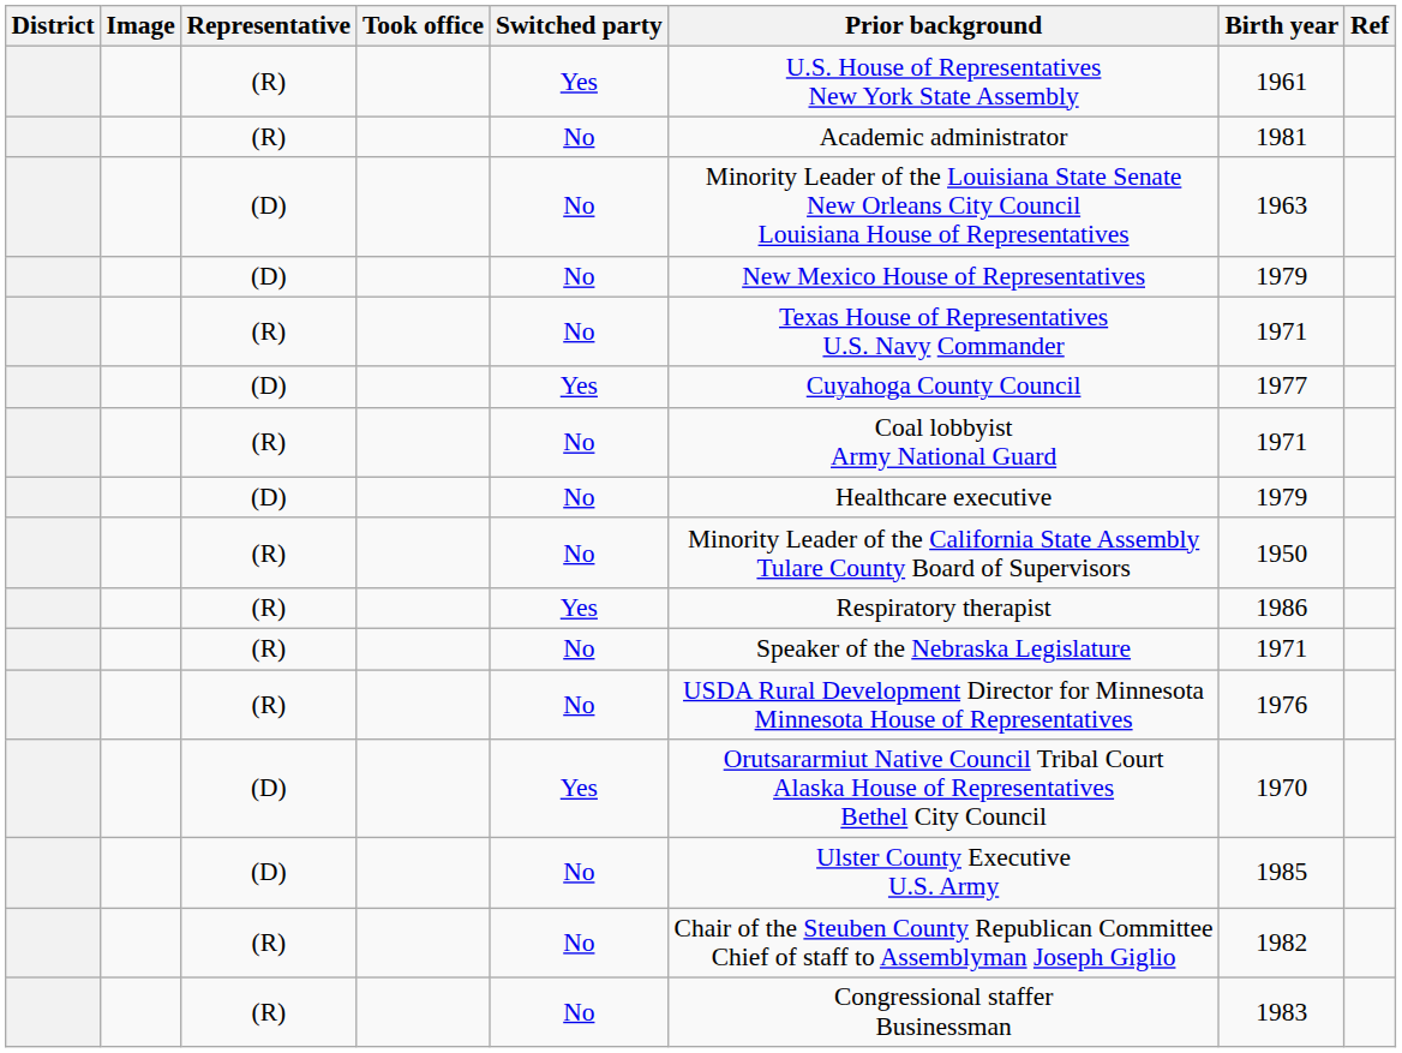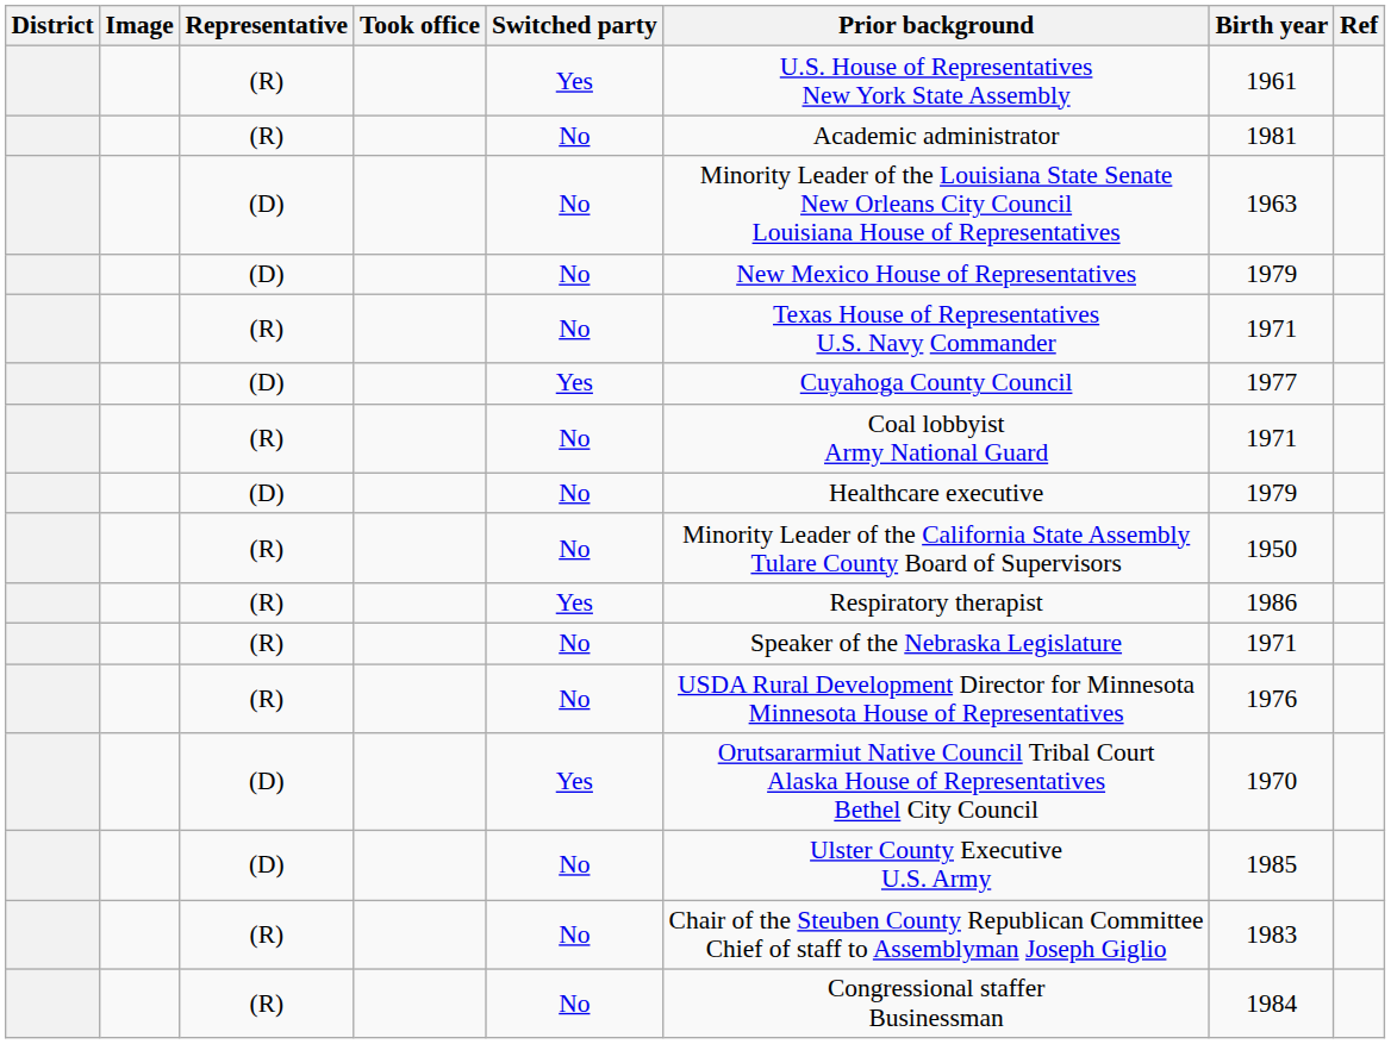row 16 | Birth year: 1982 -> 1983
row 17 | Birth year: 1983 -> 1984
